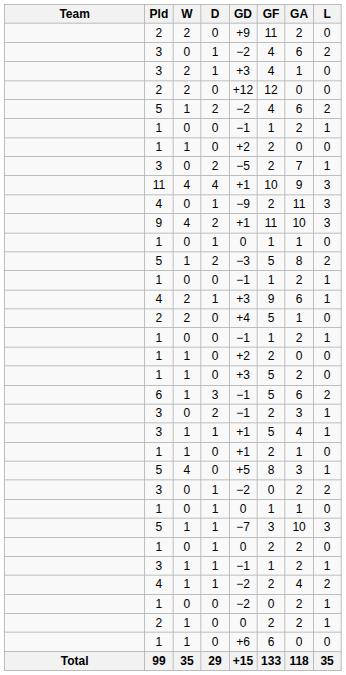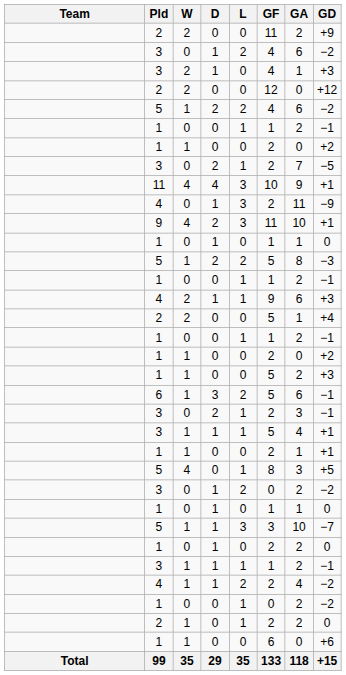columns swapped: L <-> GD
